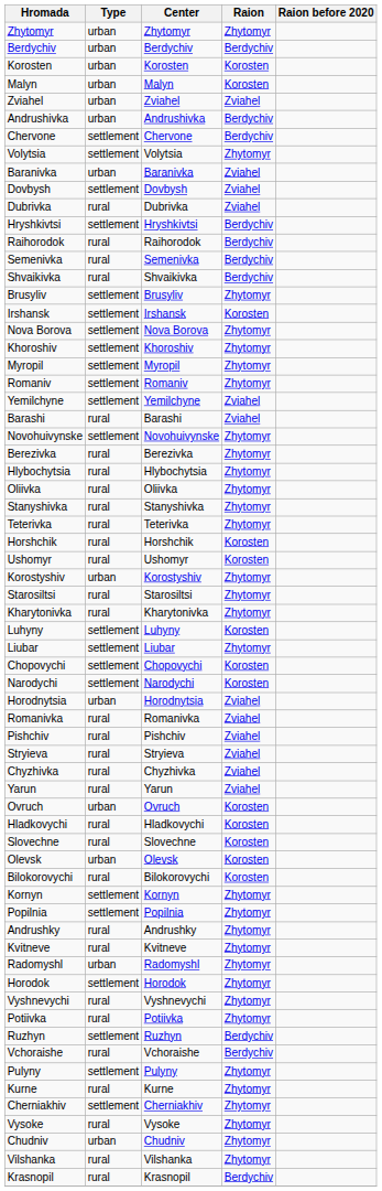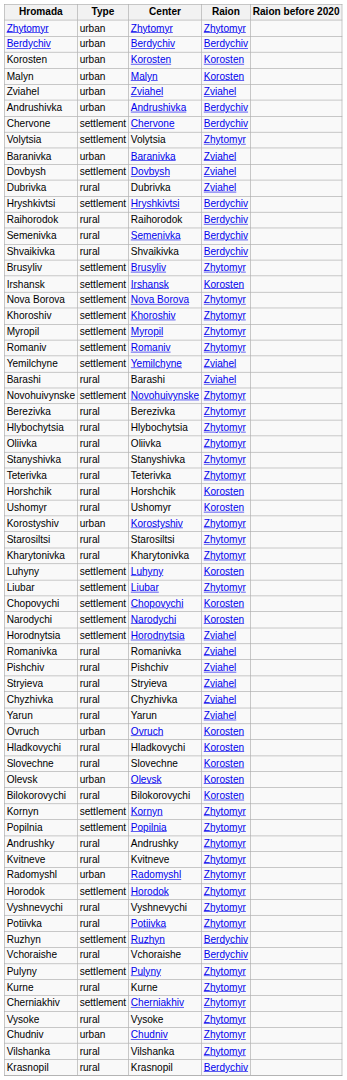row 40 | Type: urban -> settlement
